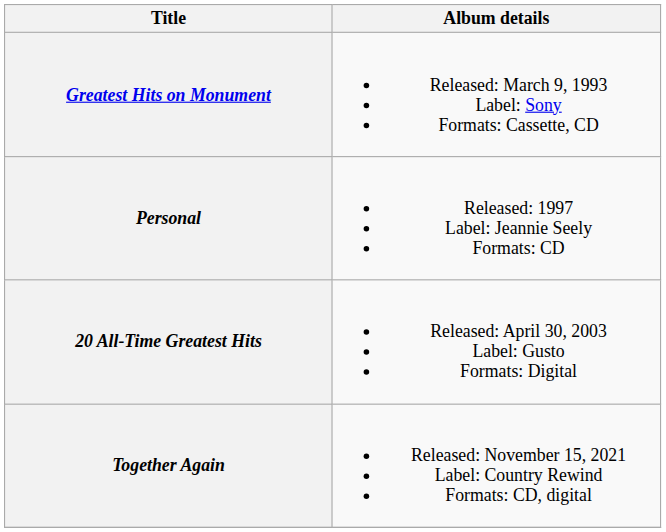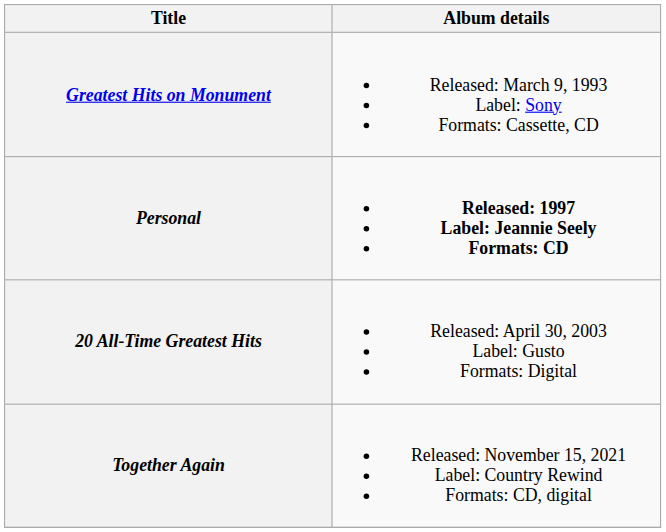Personal | Album details: normal -> bold
